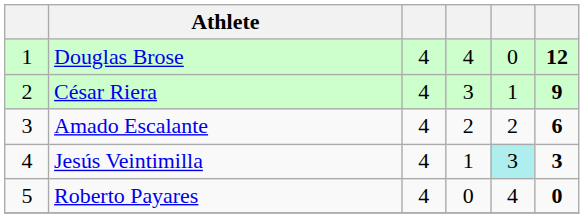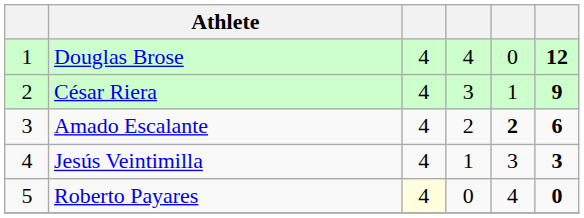Amado Escalante | column 5: normal -> bold
Jesús Veintimilla | column 5: paleturquoise background -> no background
Roberto Payares | column 3: no background -> lightyellow background
